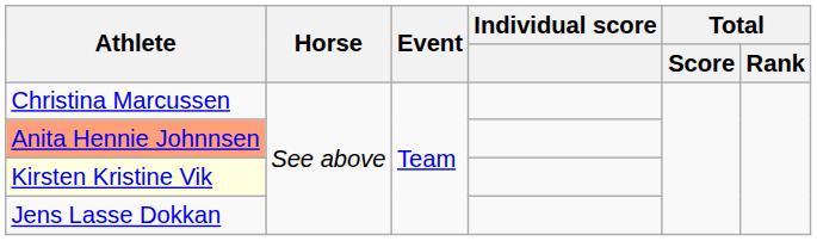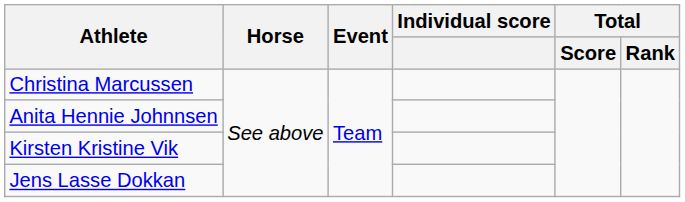Anita Hennie Johnnsen | Athlete: lightsalmon background -> no background
Kirsten Kristine Vik | Athlete: lightyellow background -> no background
